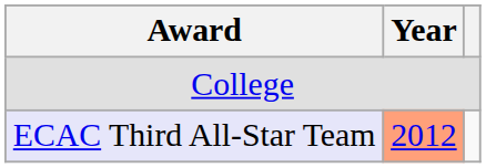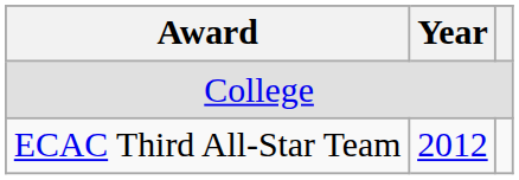ECAC Third All-Star Team | Award: lavender background -> no background
ECAC Third All-Star Team | Year: lightsalmon background -> no background
